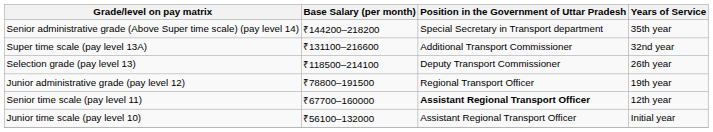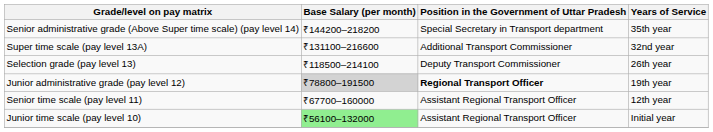Junior administrative grade (pay level 12) | Base Salary (per month): no background -> lightgrey background
Junior administrative grade (pay level 12) | Position in the Government of Uttar Pradesh: normal -> bold
Senior time scale (pay level 11) | Position in the Government of Uttar Pradesh: bold -> normal
Junior time scale (pay level 10) | Base Salary (per month): no background -> lightgreen background
